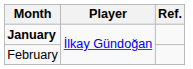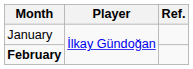January | Month: bold -> normal
February | Month: normal -> bold
